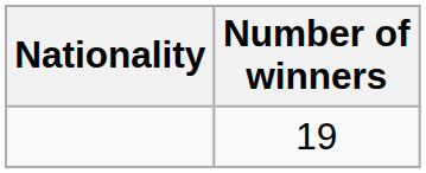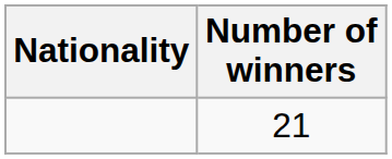row 2 | Number of winners: 19 -> 21
